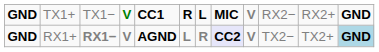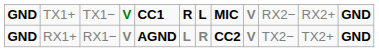GND / RX1+ | column 3: bold -> normal
GND / RX1+ | column 8: lavender background -> no background
GND / RX1+ | column 12: lightblue background -> no background
